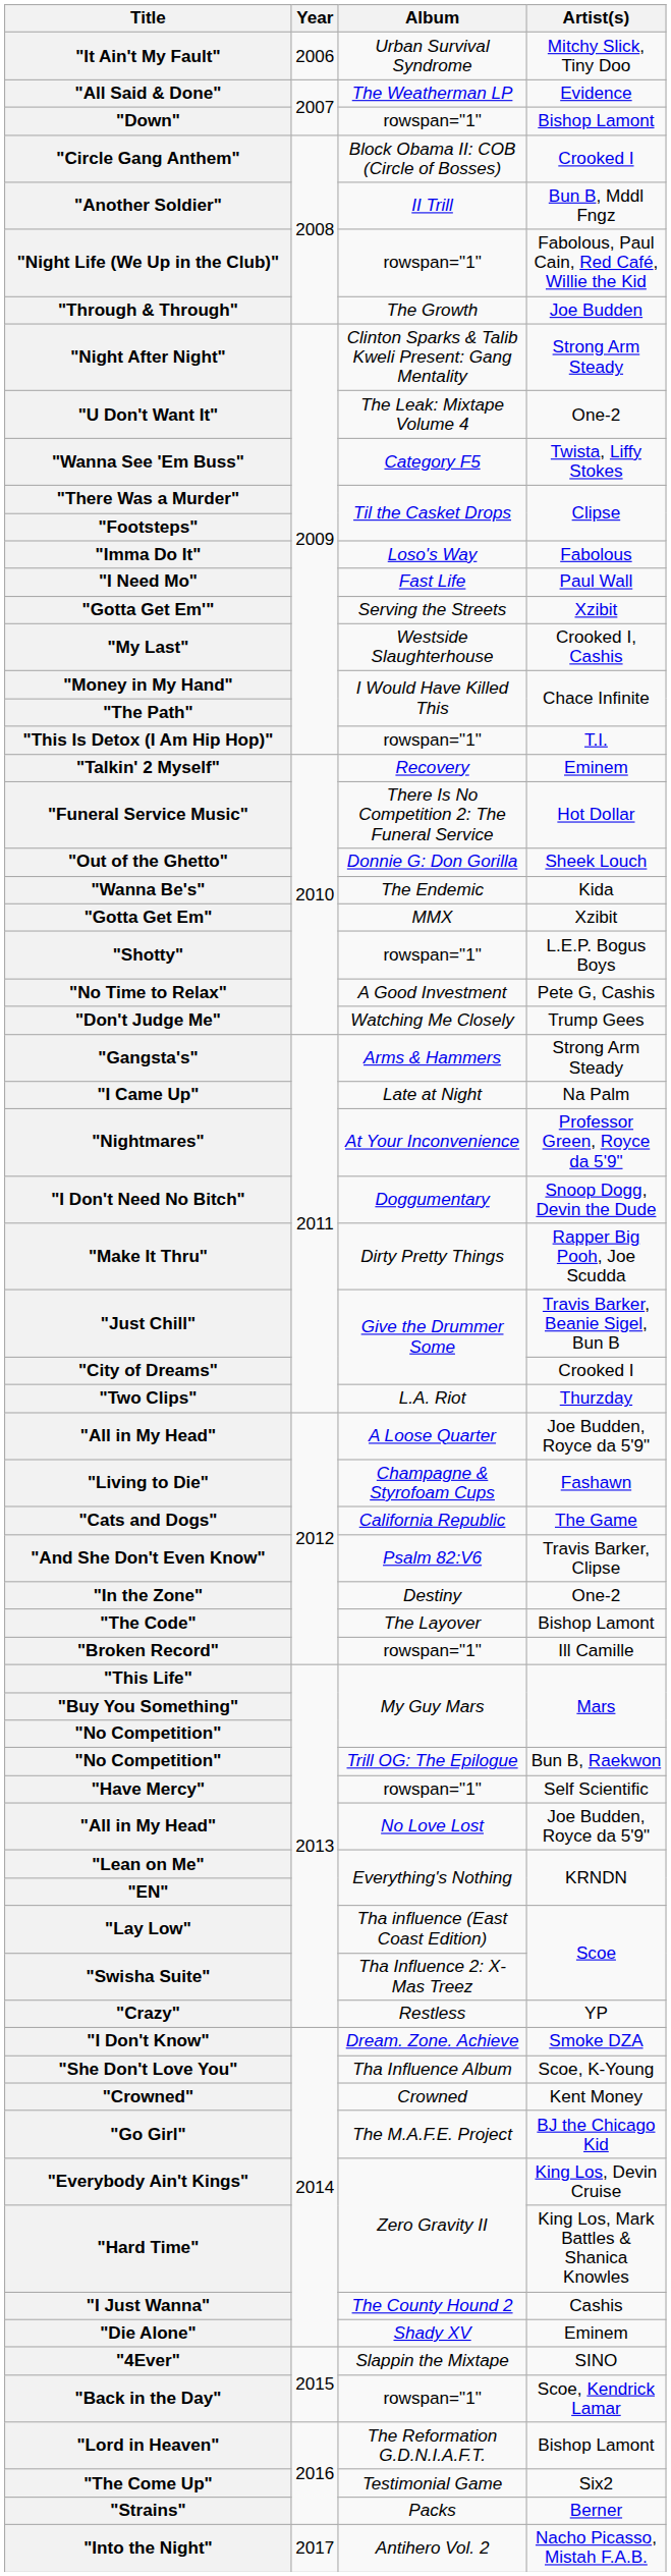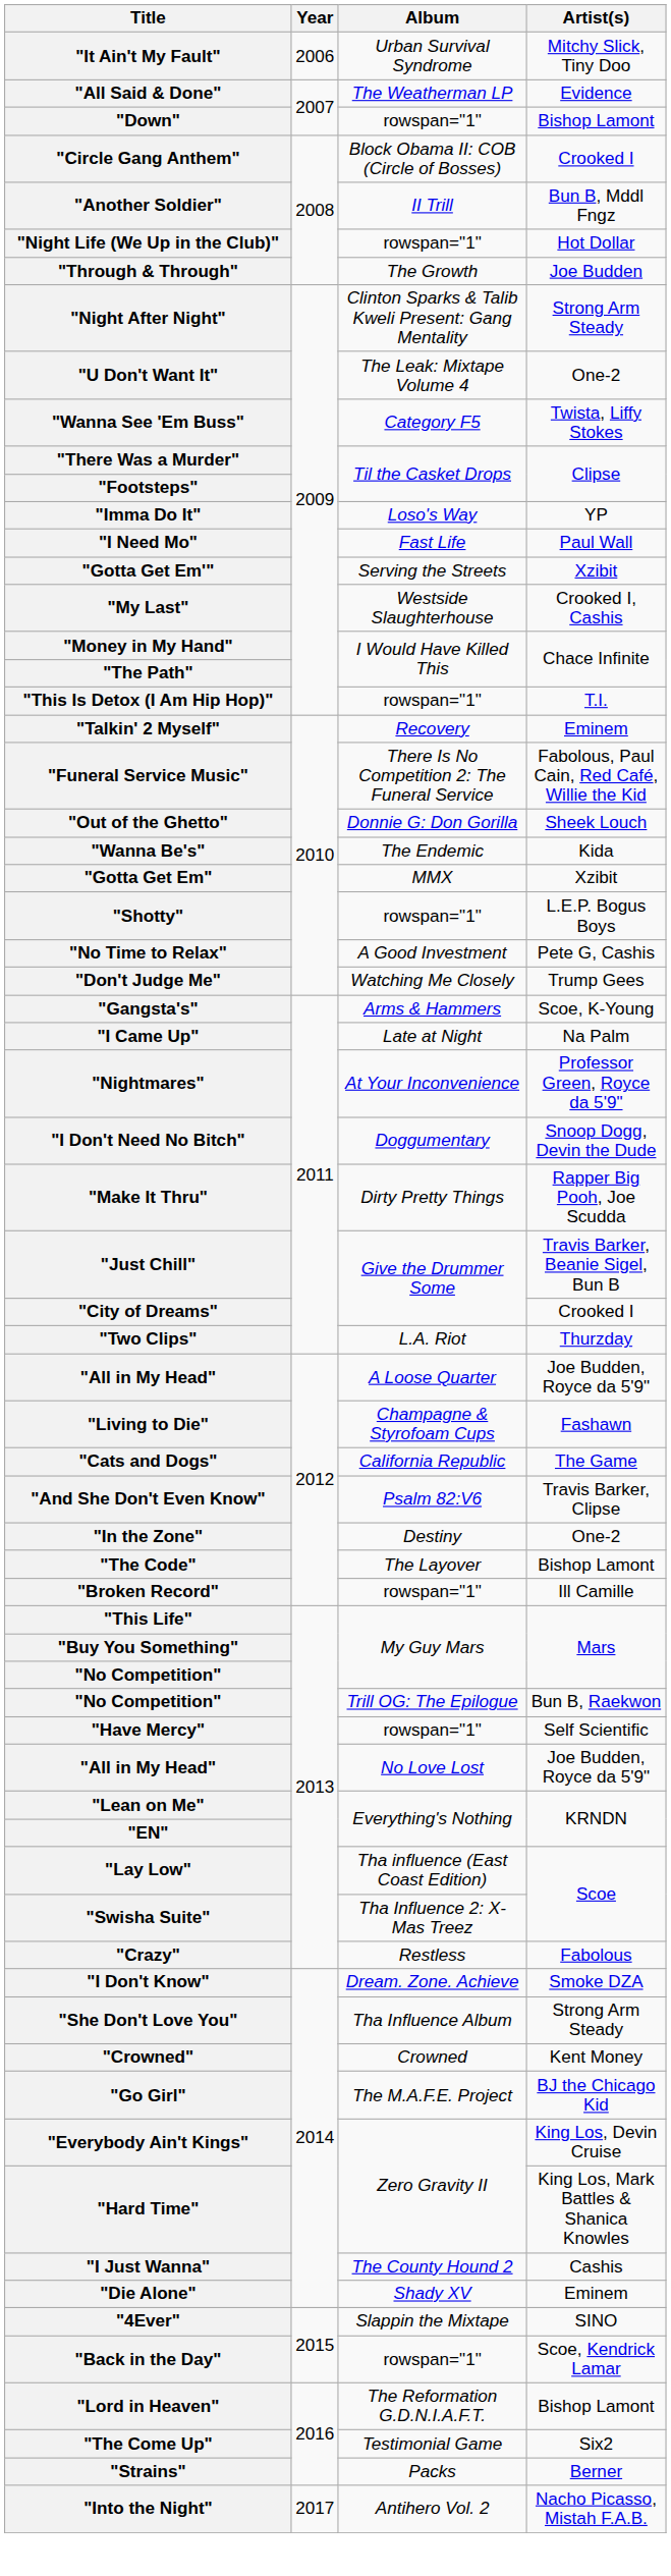"Night Life (We Up in the Club)" | Artist(s): Fabolous, Paul Cain, Red Café, Willie the Kid -> Hot Dollar
"Imma Do It" | Artist(s): Fabolous -> YP
"Funeral Service Music" | Artist(s): Hot Dollar -> Fabolous, Paul Cain, Red Café, Willie the Kid
"Gangsta's" | Artist(s): Strong Arm Steady -> Scoe, K-Young
"Crazy" | Artist(s): YP -> Fabolous
"She Don't Love You" | Artist(s): Scoe, K-Young -> Strong Arm Steady
